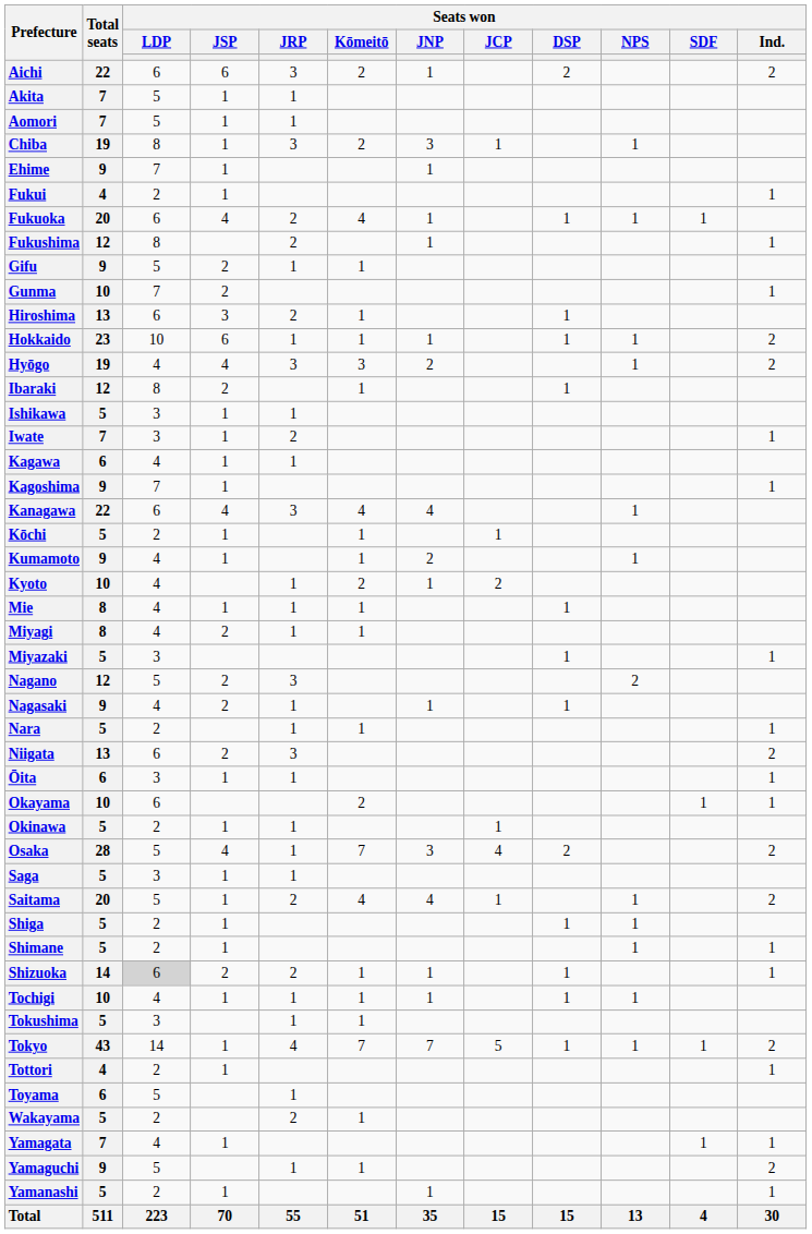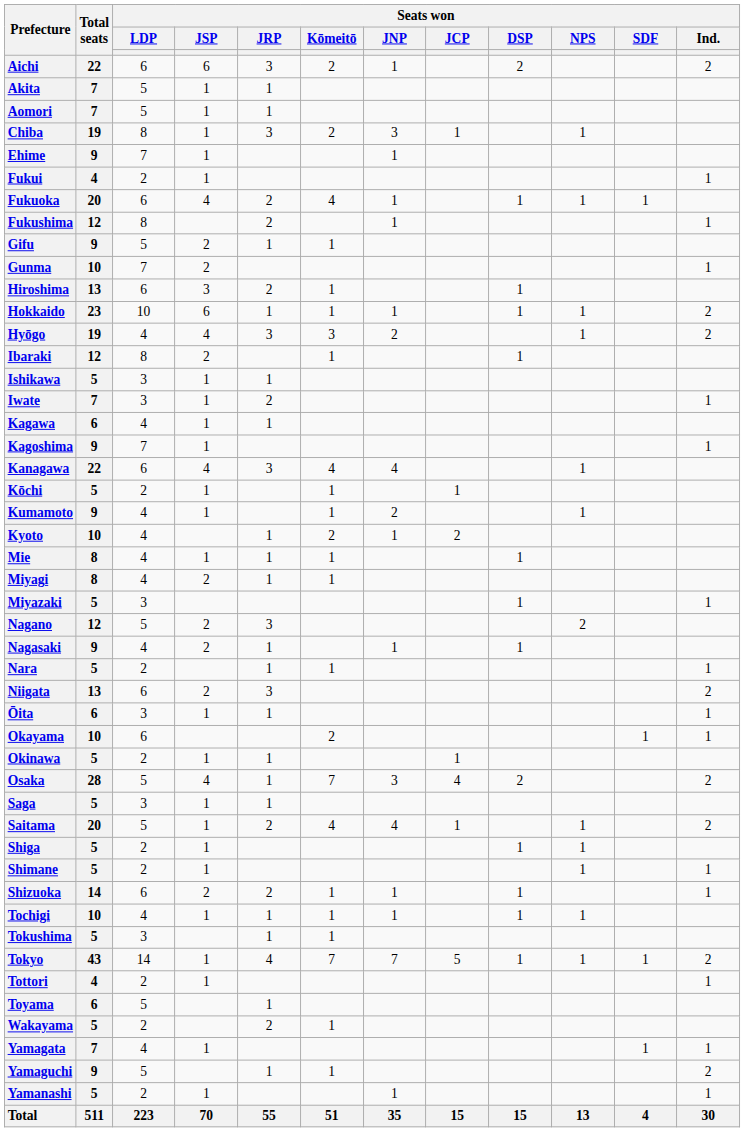Shizuoka | Seats won / LDP: lightgrey background -> no background
